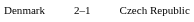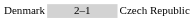Denmark | column 2: no background -> lightgrey background
